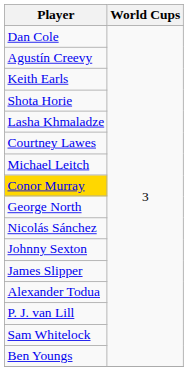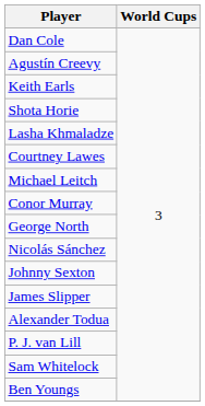Conor Murray | Player: gold background -> no background
